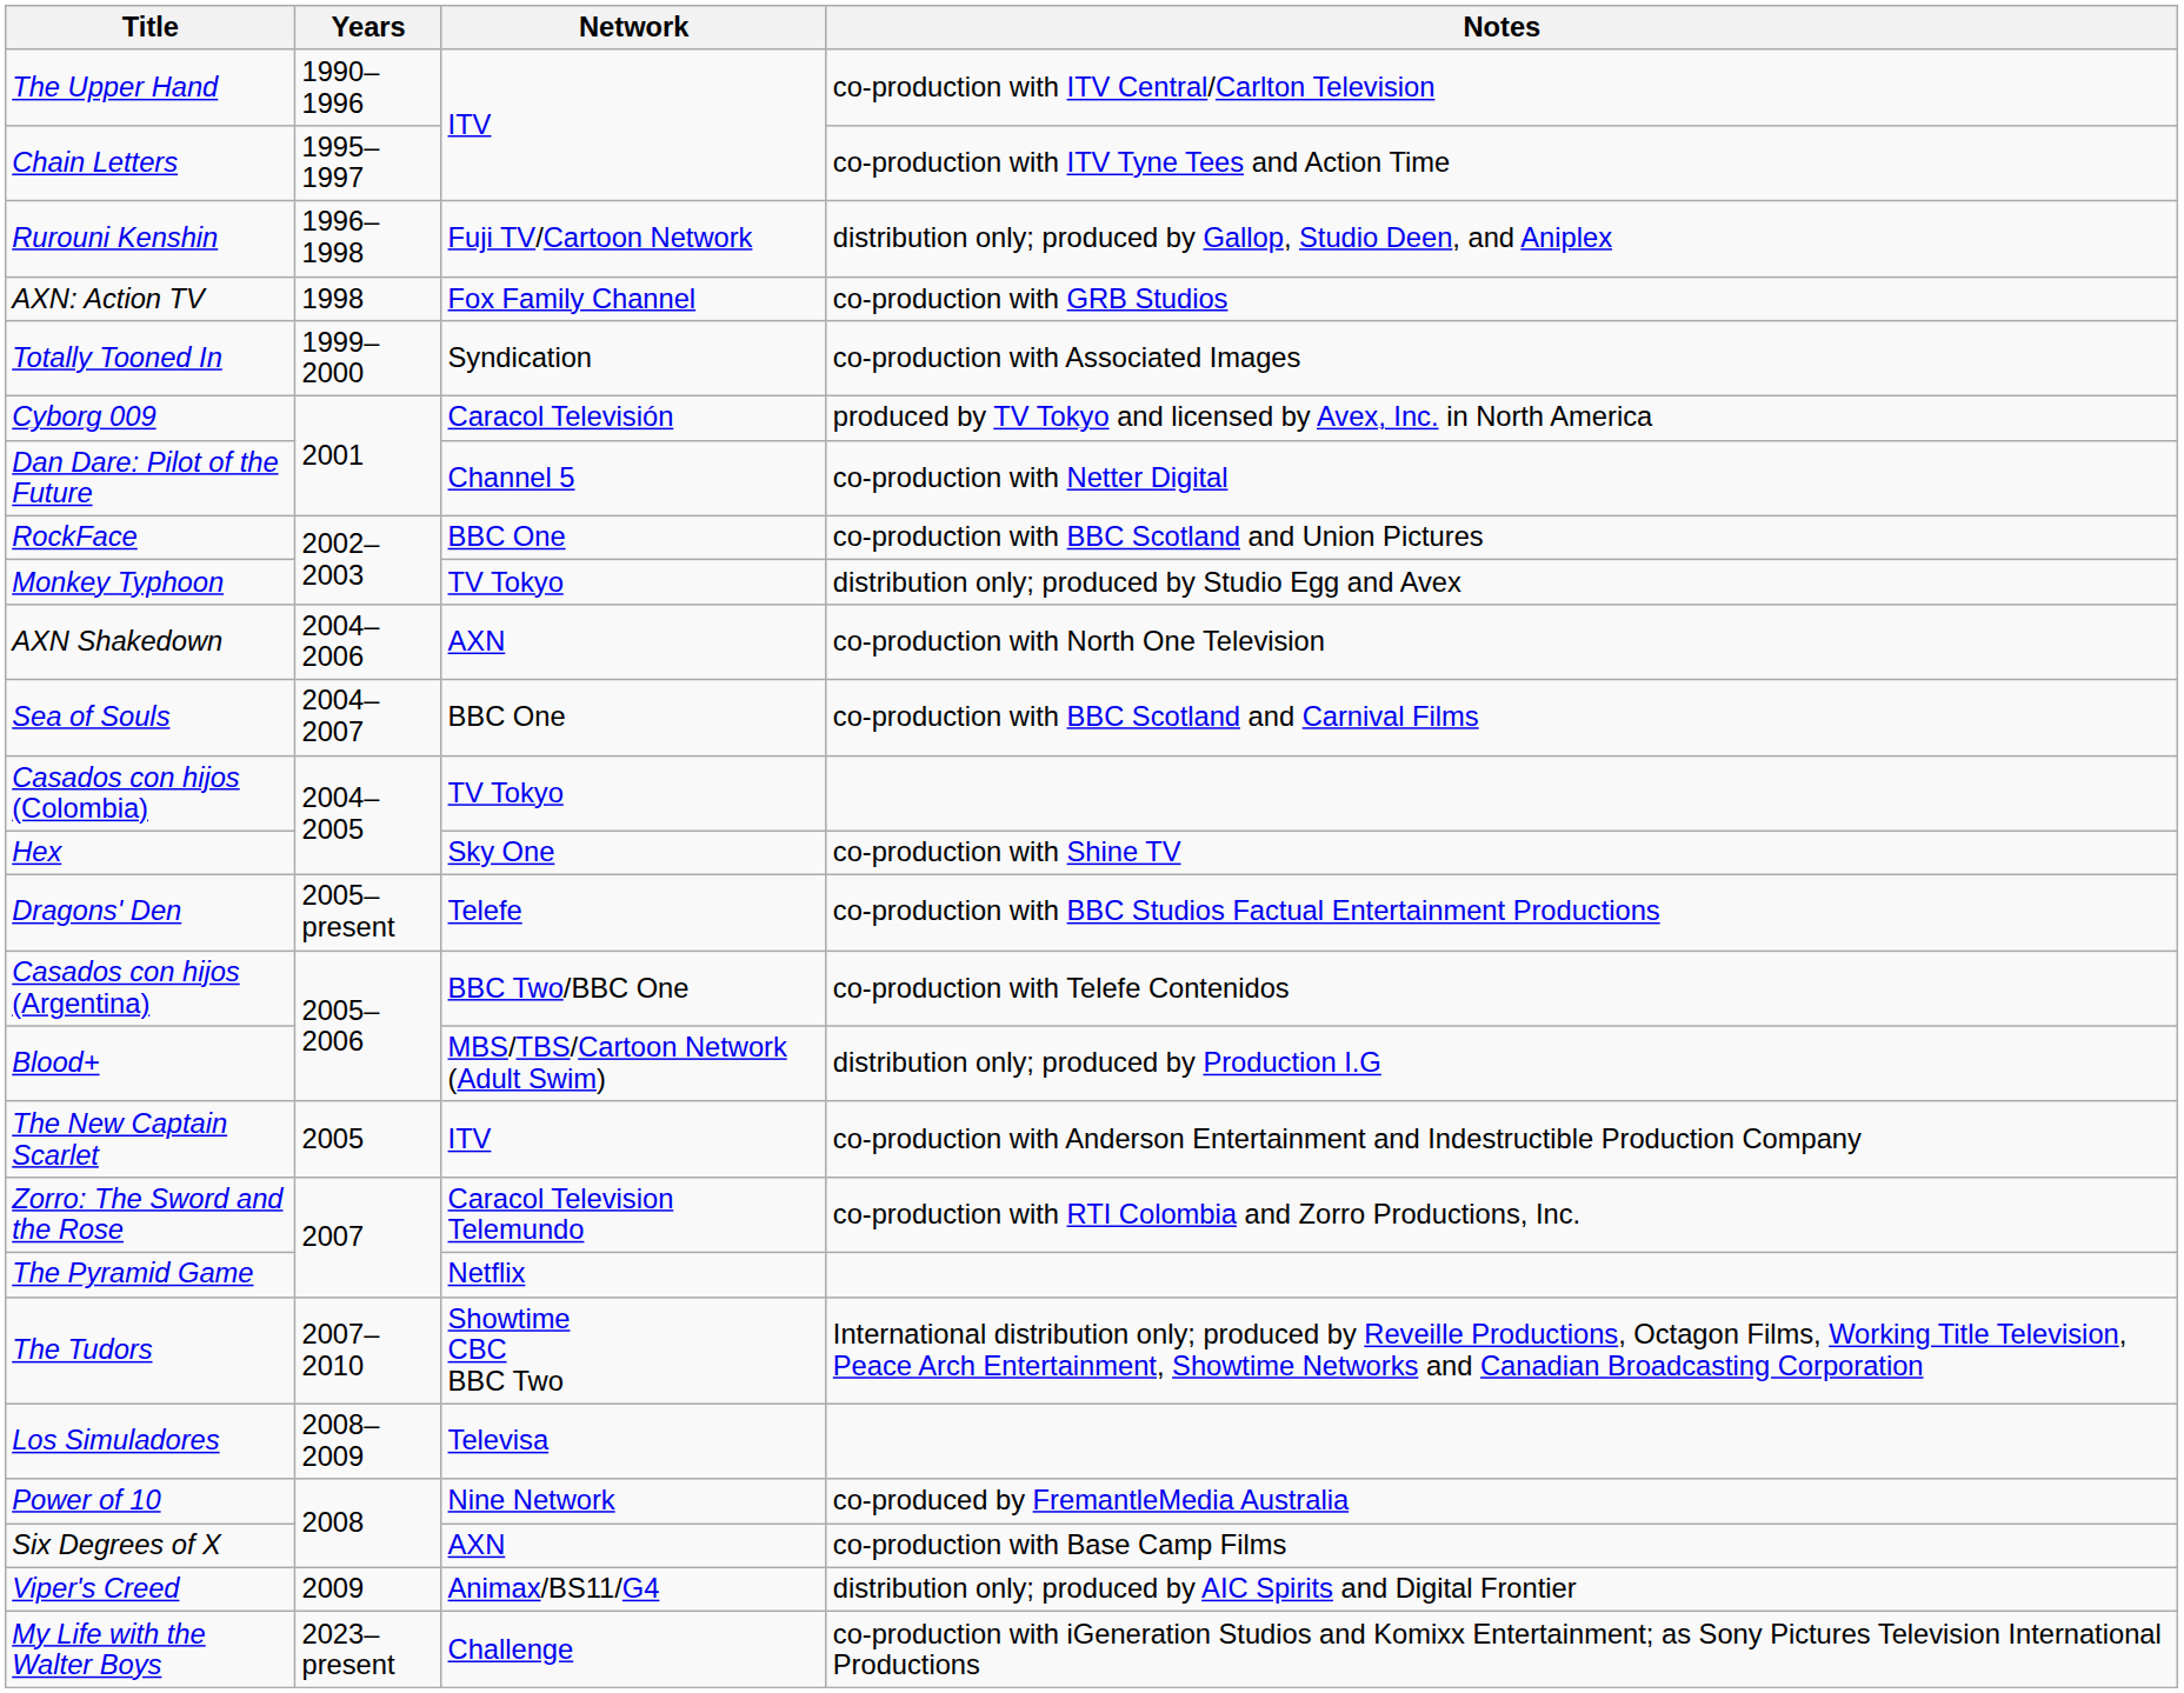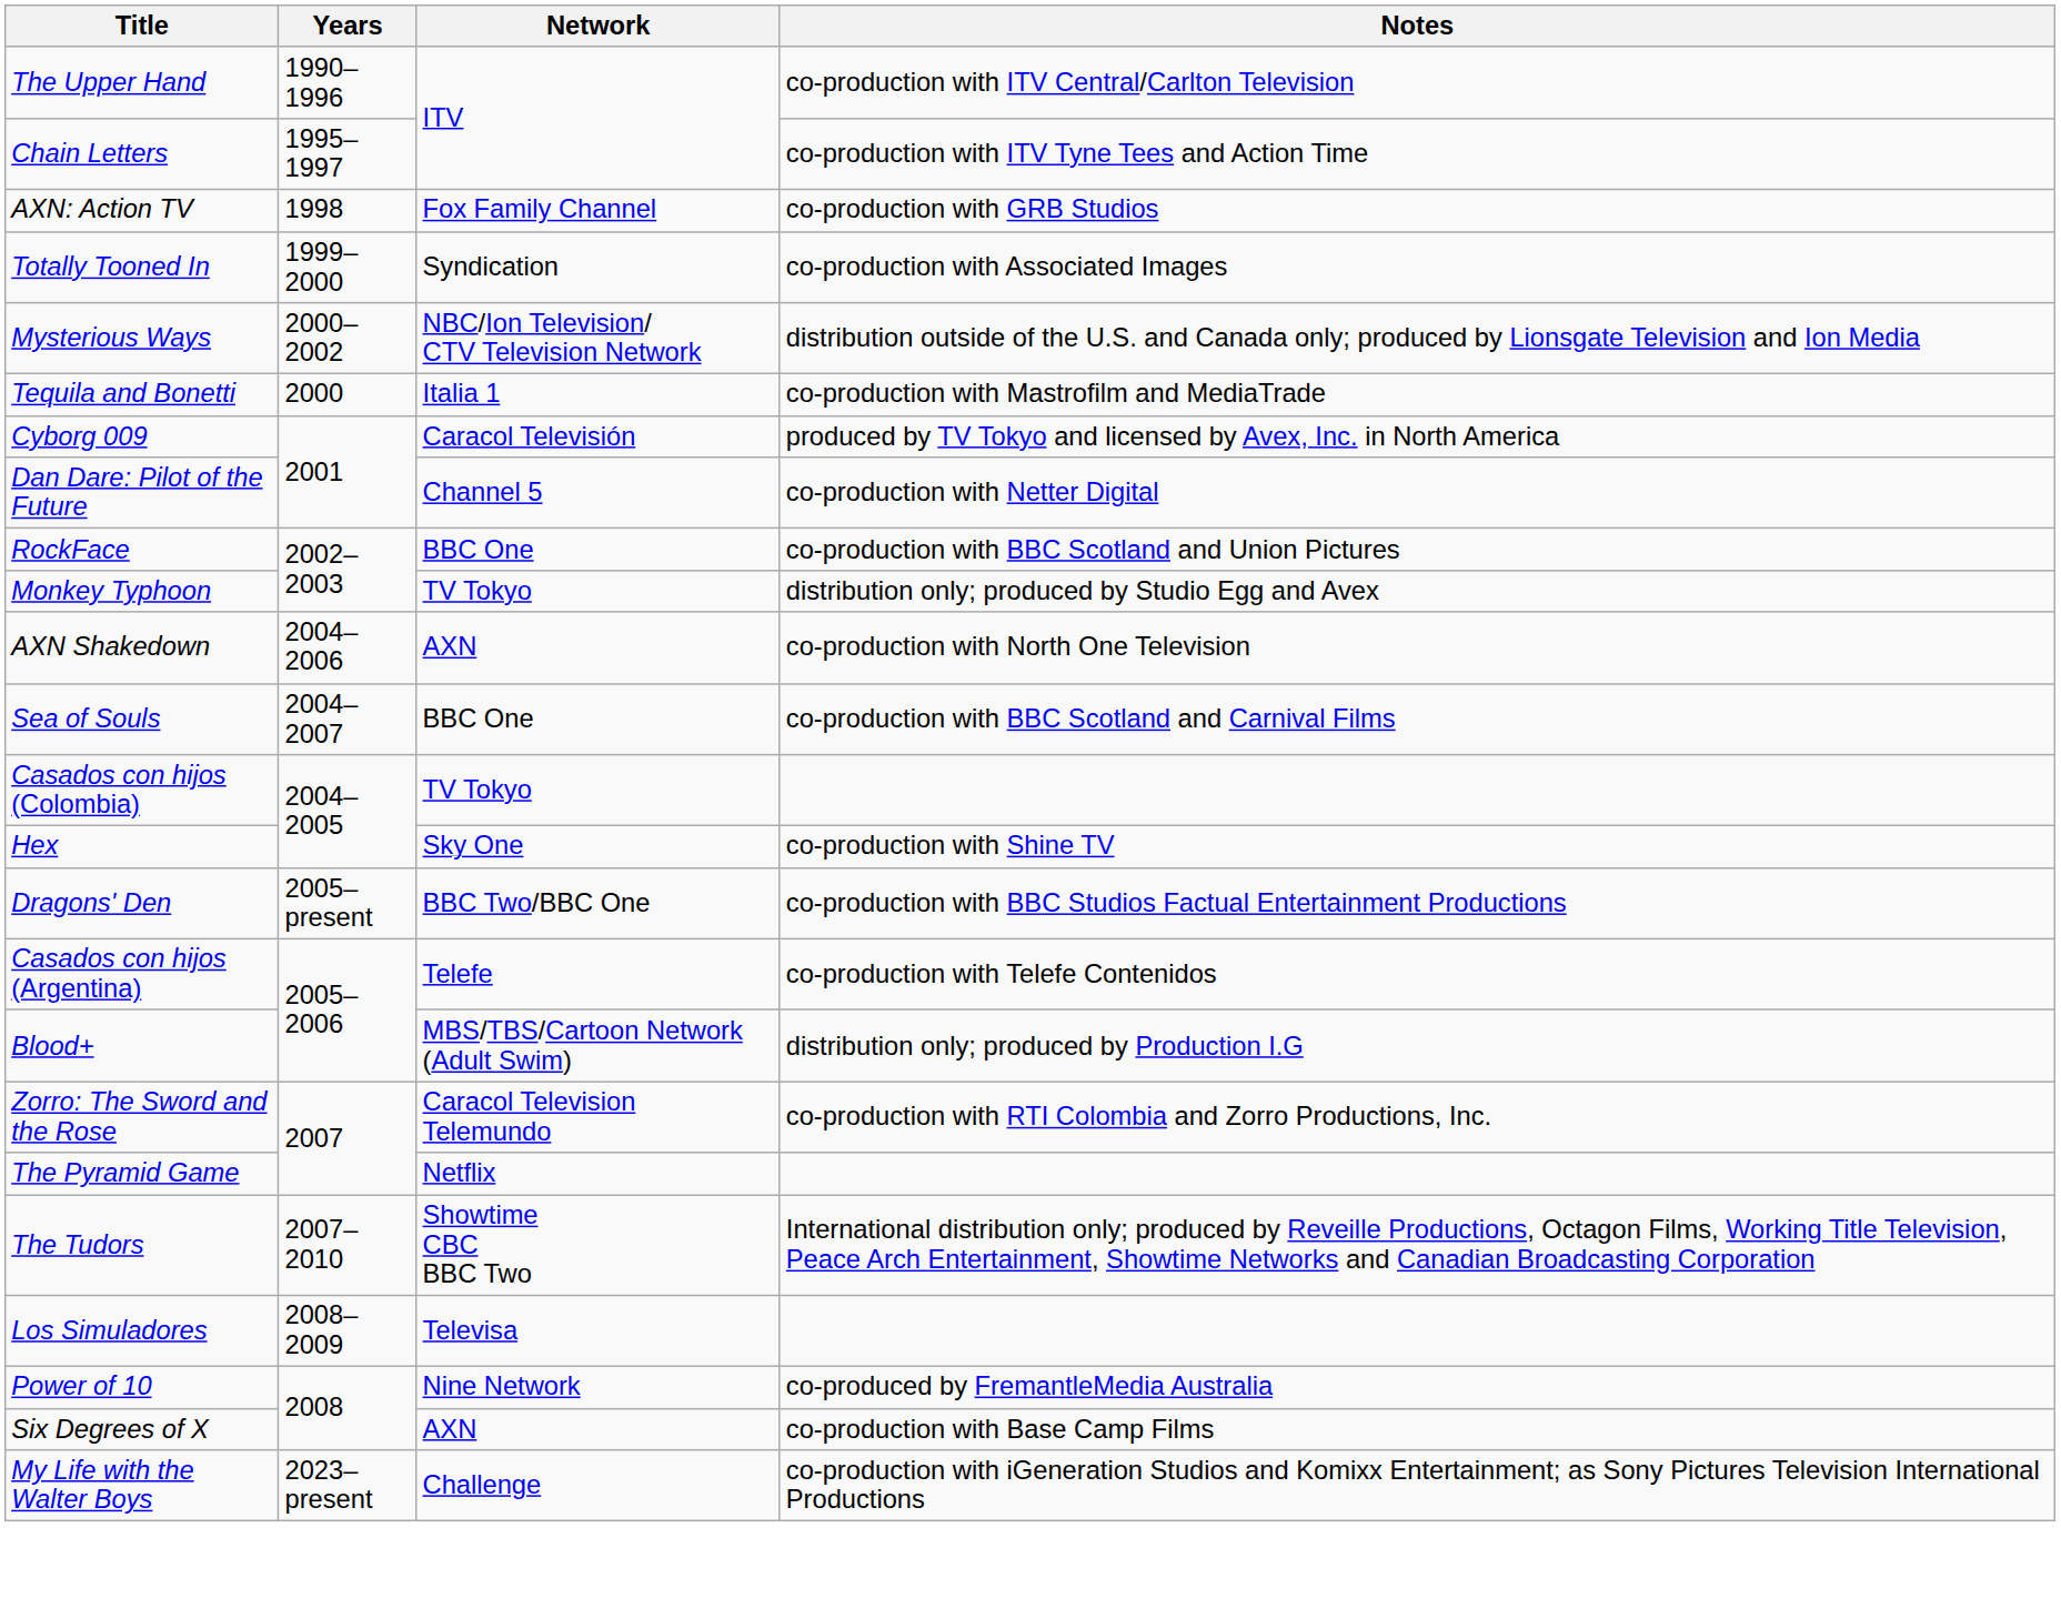- row: Rurouni Kenshin | 1996–1998 | Fuji TV/Cartoon Network | distribution only; produced by Gallop, Studio Deen, and Aniplex
+ row: Mysterious Ways | 2000–2002 | NBC/Ion Television/ CTV Television Network | distribution outside of the U.S. and Canada only; produced by Lionsgate Television and Ion Media
+ row: Tequila and Bonetti | 2000 | Italia 1 | co-production with Mastrofilm and MediaTrade
Dragons' Den | Network: Telefe -> BBC Two/BBC One
Casados con hijos (Argentina) | Network: BBC Two/BBC One -> Telefe
- row: The New Captain Scarlet | 2005 | ITV | co-production with Anderson Entertainment and Indestructible Production Company
- row: Viper's Creed | 2009 | Animax/BS11/G4 | distribution only; produced by AIC Spirits and Digital Frontier
